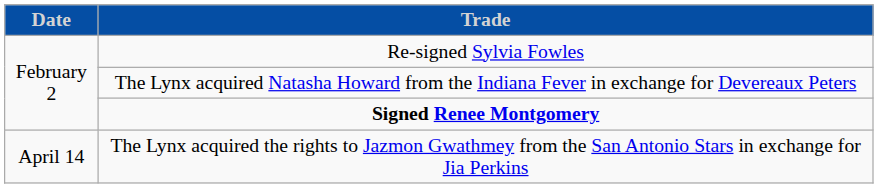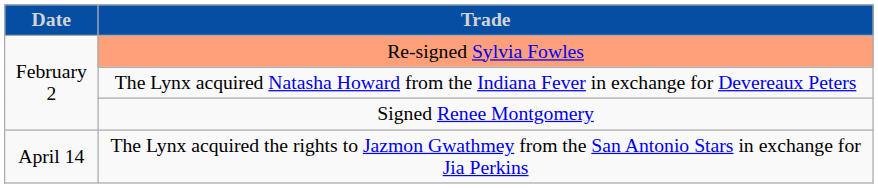Re-signed Sylvia Fowles | column 2: no background -> lightsalmon background
Signed Renee Montgomery | column 2: bold -> normal
